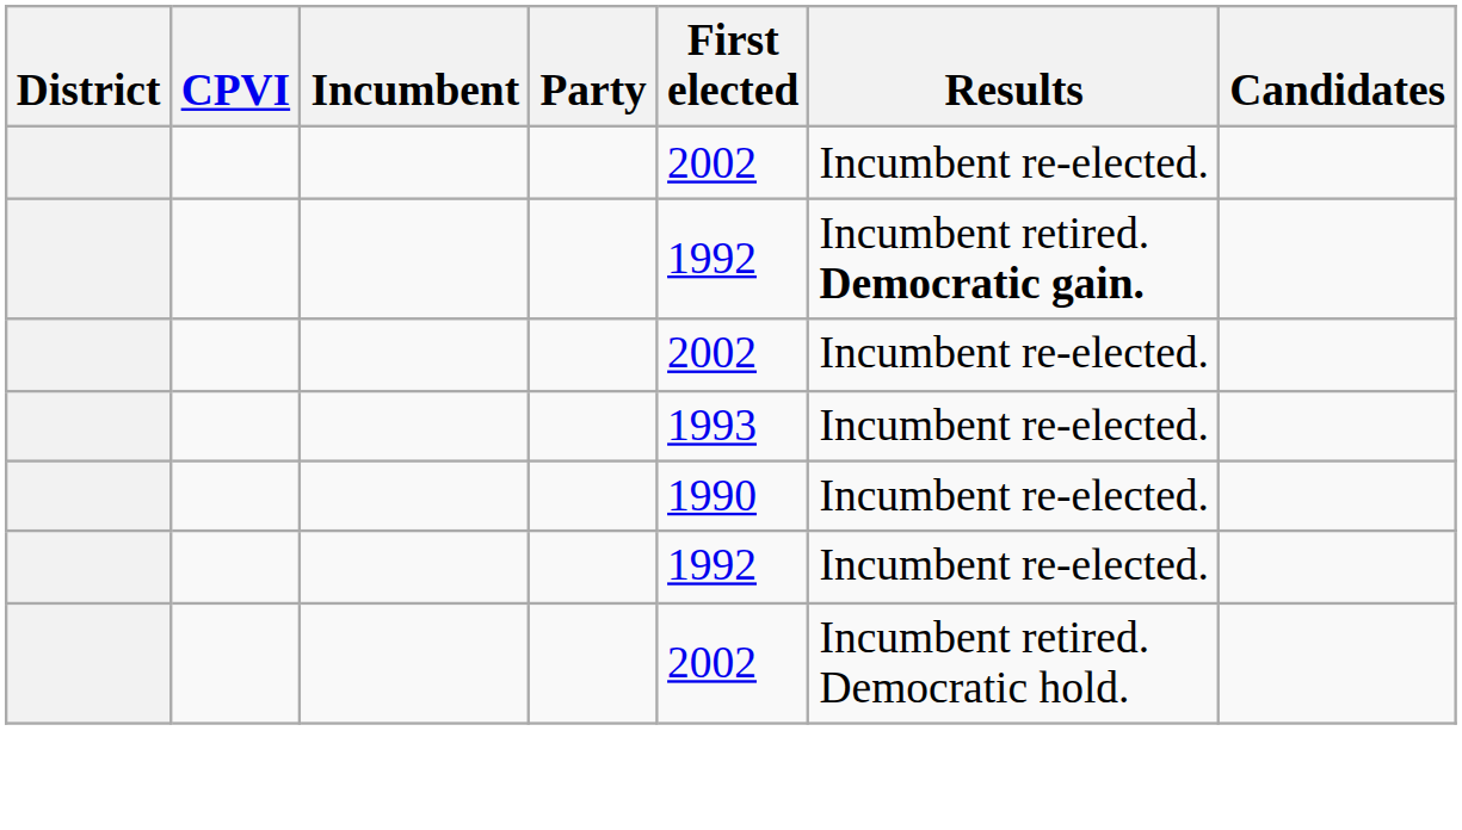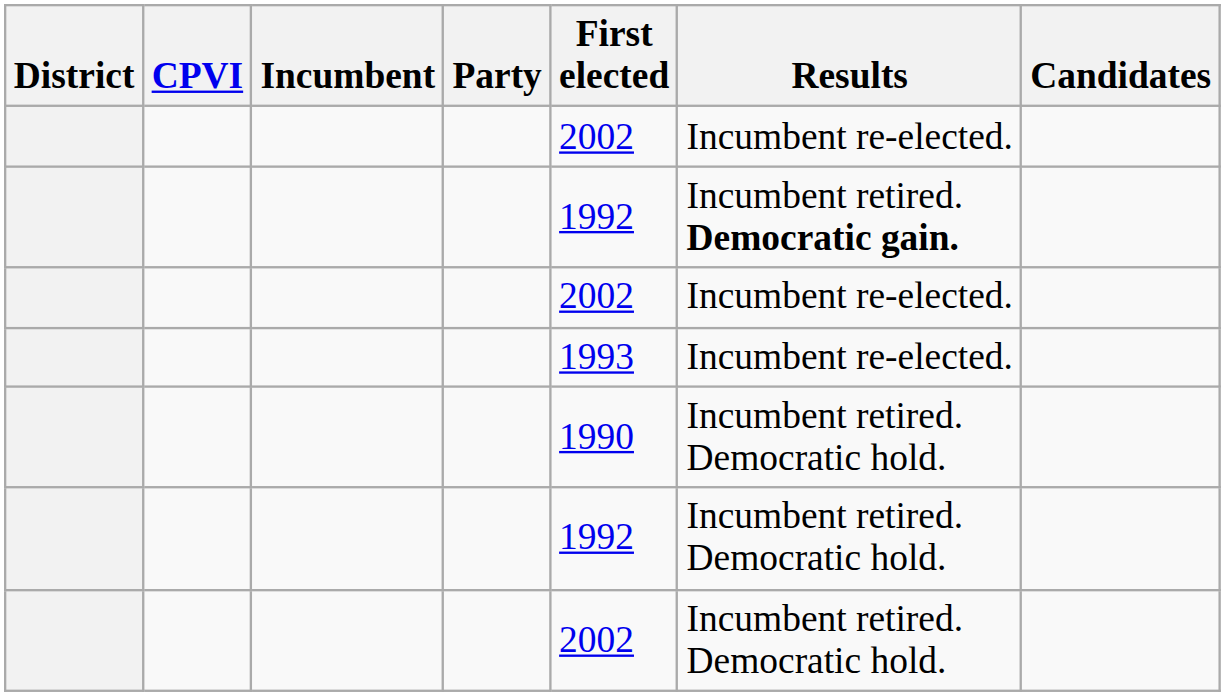row 6 | Results: Incumbent re-elected. -> Incumbent retired. Democratic hold.
row 7 | Results: Incumbent re-elected. -> Incumbent retired. Democratic hold.
